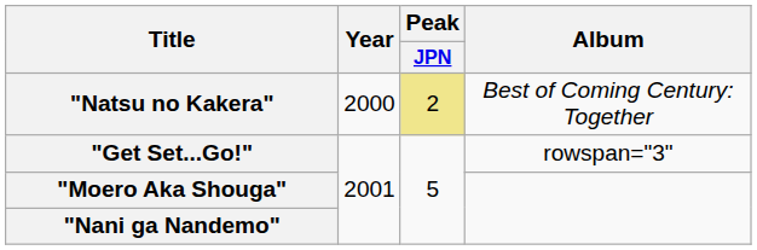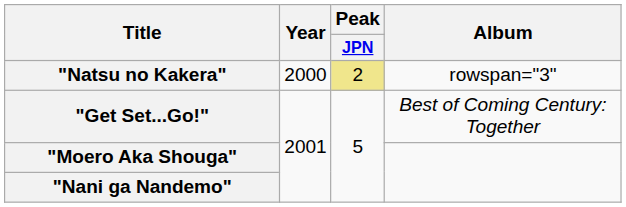"Natsu no Kakera" | Album: Best of Coming Century: Together -> rowspan="3"
"Get Set...Go!" | Album: rowspan="3" -> Best of Coming Century: Together
